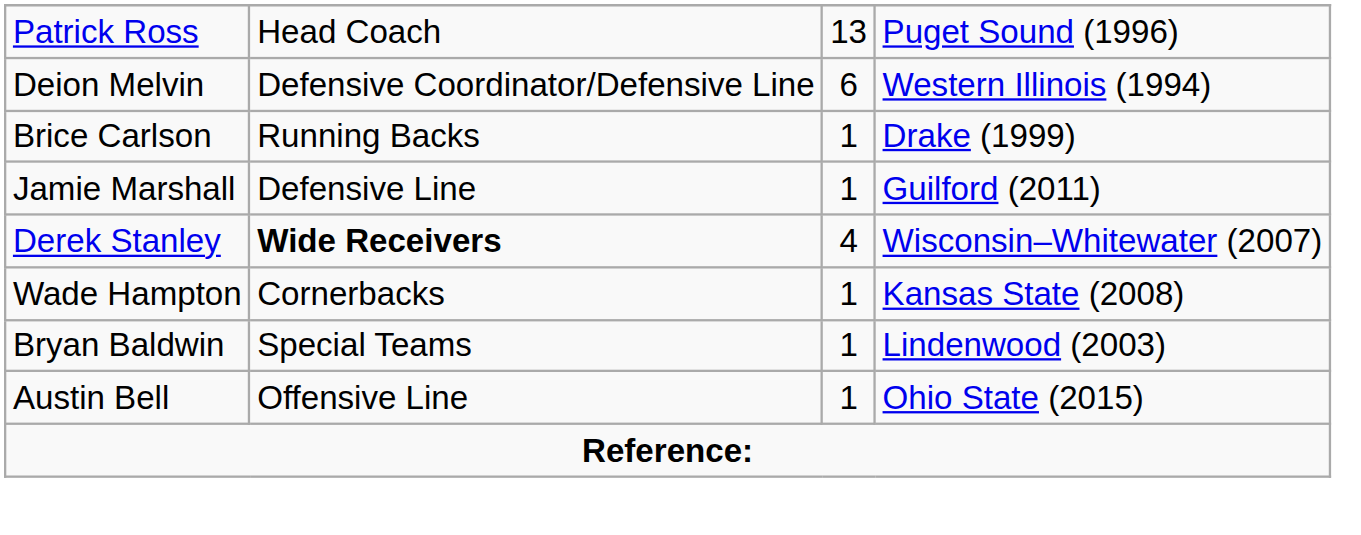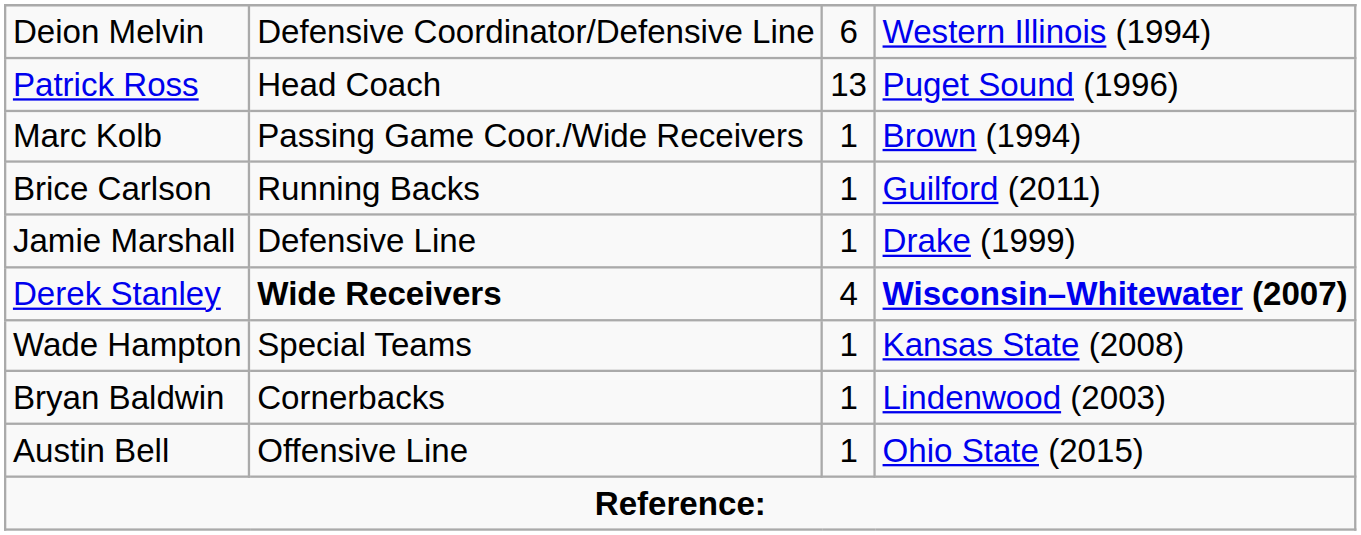rows swapped: Patrick Ross <-> Deion Melvin
+ row: Marc Kolb | Passing Game Coor./Wide Receivers | 1 | Brown (1994)
Brice Carlson | column 4: Drake (1999) -> Guilford (2011)
Jamie Marshall | column 4: Guilford (2011) -> Drake (1999)
Derek Stanley | column 4: normal -> bold
Wade Hampton | column 2: Cornerbacks -> Special Teams
Bryan Baldwin | column 2: Special Teams -> Cornerbacks
